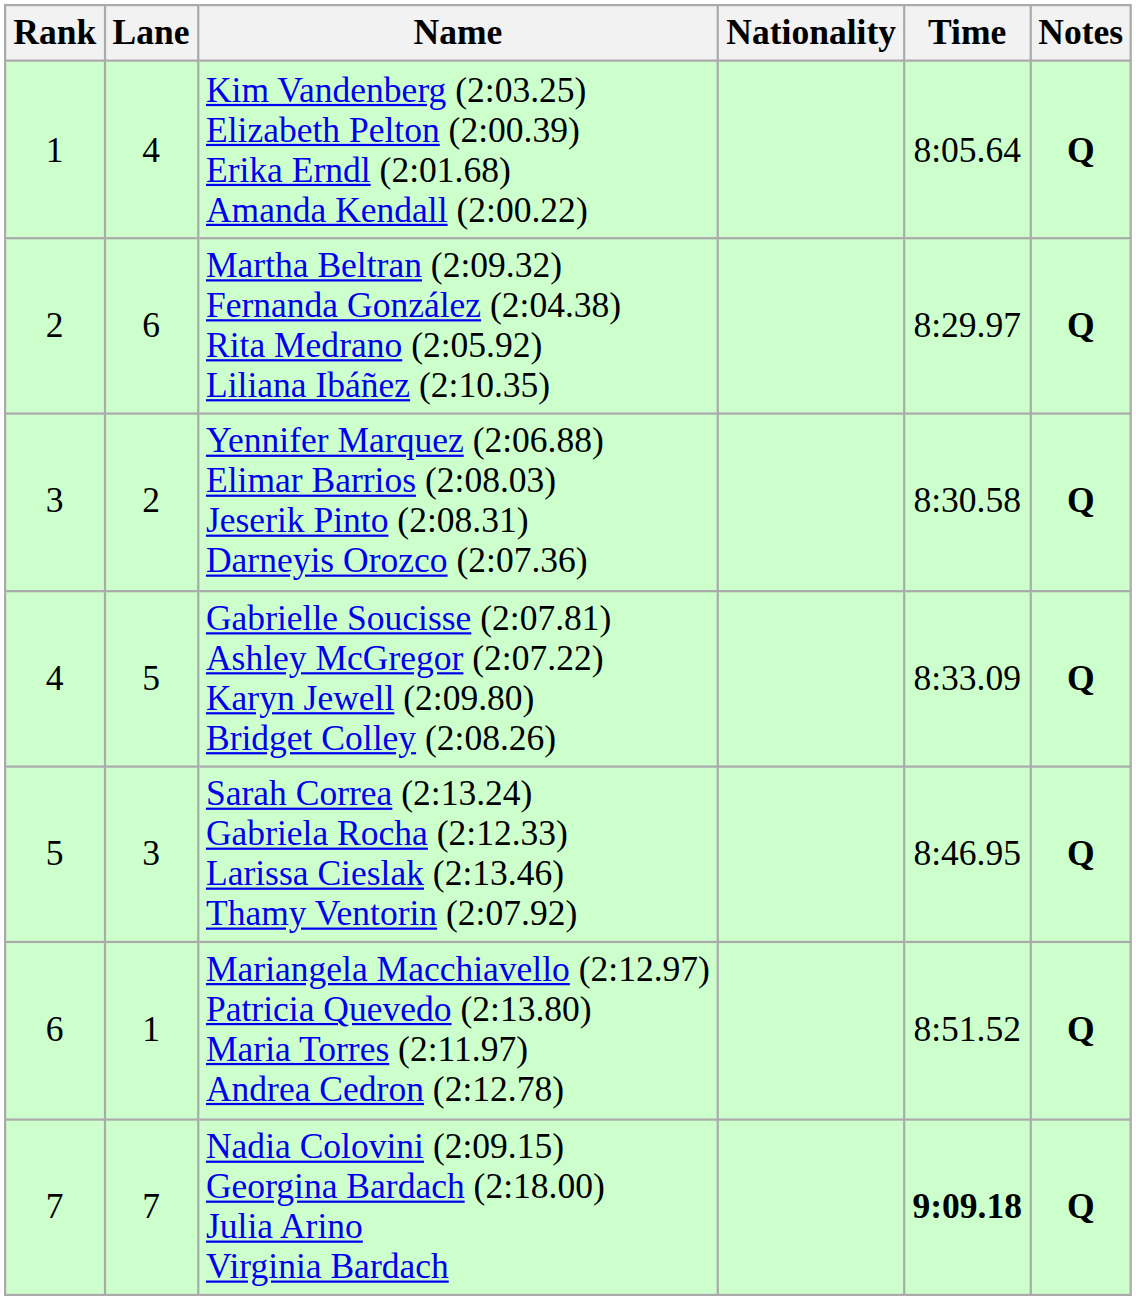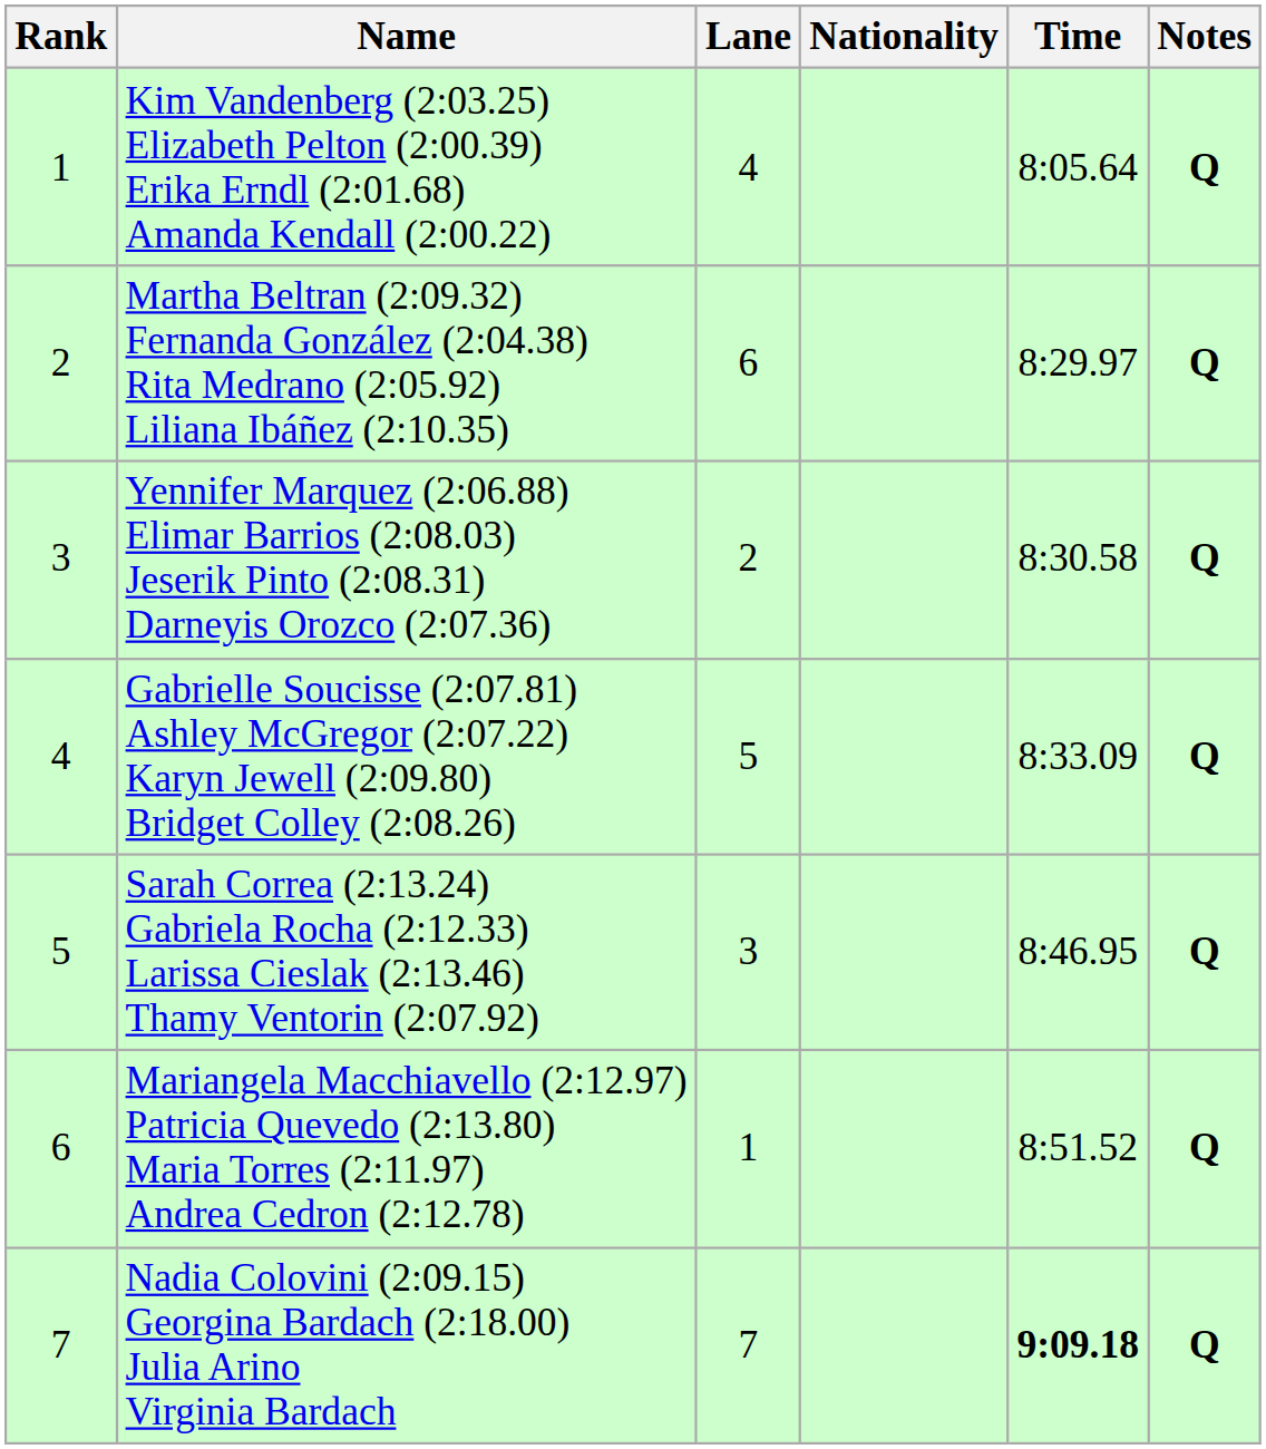columns swapped: Lane <-> Name
